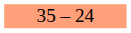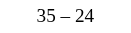row 1 | column 1: lightsalmon background -> no background
